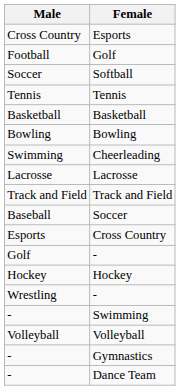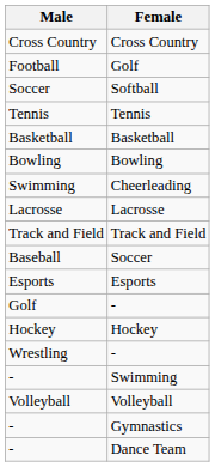row 2 | Female: Esports -> Cross Country
row 12 | Female: Cross Country -> Esports
